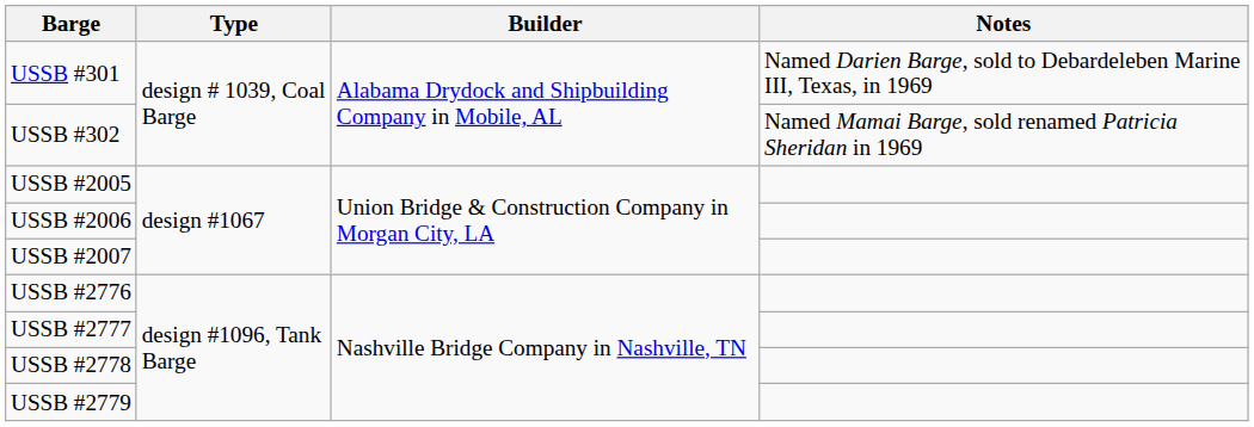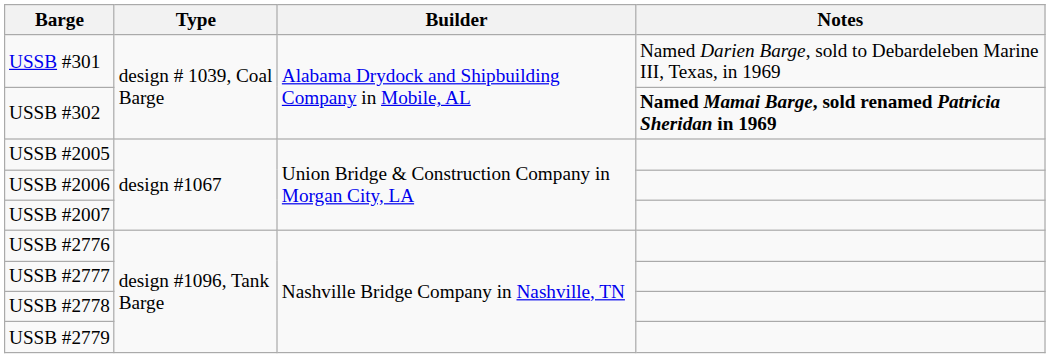USSB #302 | Notes: normal -> bold
